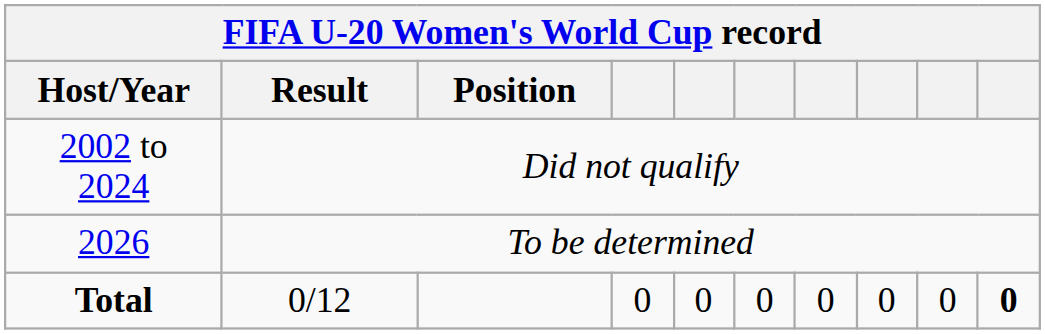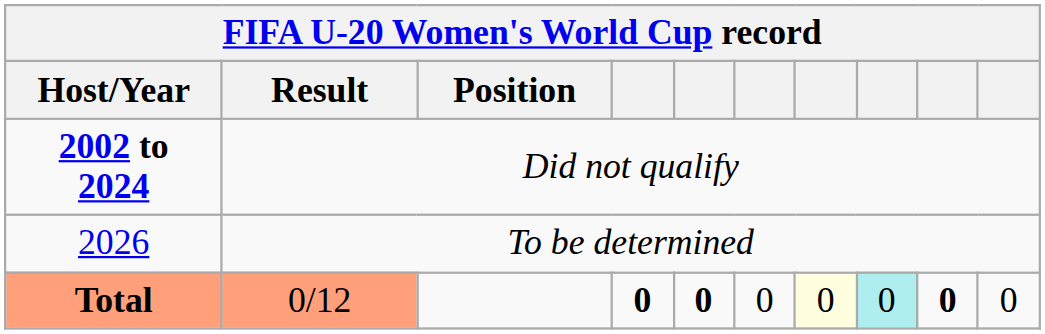2002 to 2024 | Host/Year: normal -> bold
Total | Host/Year: no background -> lightsalmon background
Total | Result: no background -> lightsalmon background
Total | column 4: normal -> bold
Total | column 5: normal -> bold
Total | column 7: no background -> lightyellow background
Total | column 8: no background -> paleturquoise background
Total | column 9: normal -> bold
Total | column 10: bold -> normal
